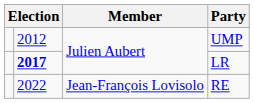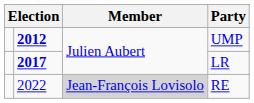UMP | column 2: normal -> bold
RE | Member: no background -> lightgrey background
